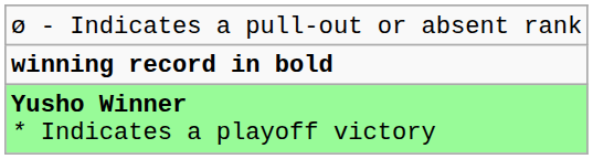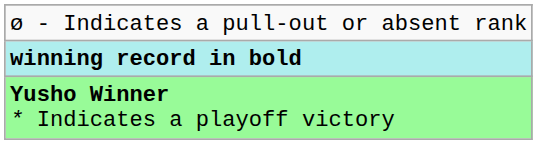row 2 | column 1: no background -> paleturquoise background
